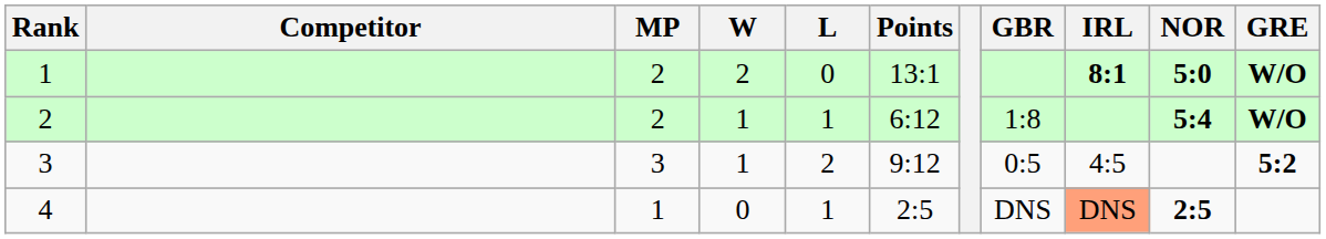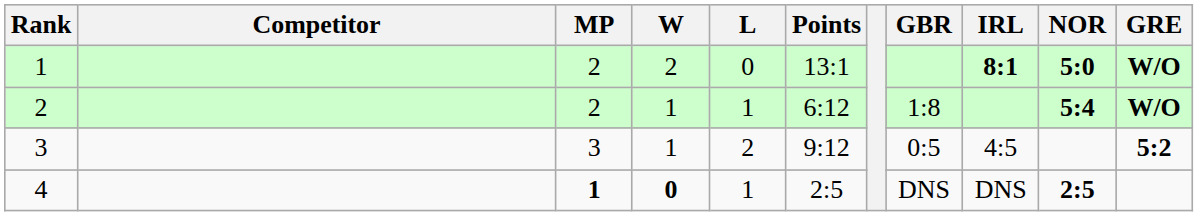4 | MP: normal -> bold
4 | W: normal -> bold
4 | IRL: lightsalmon background -> no background
